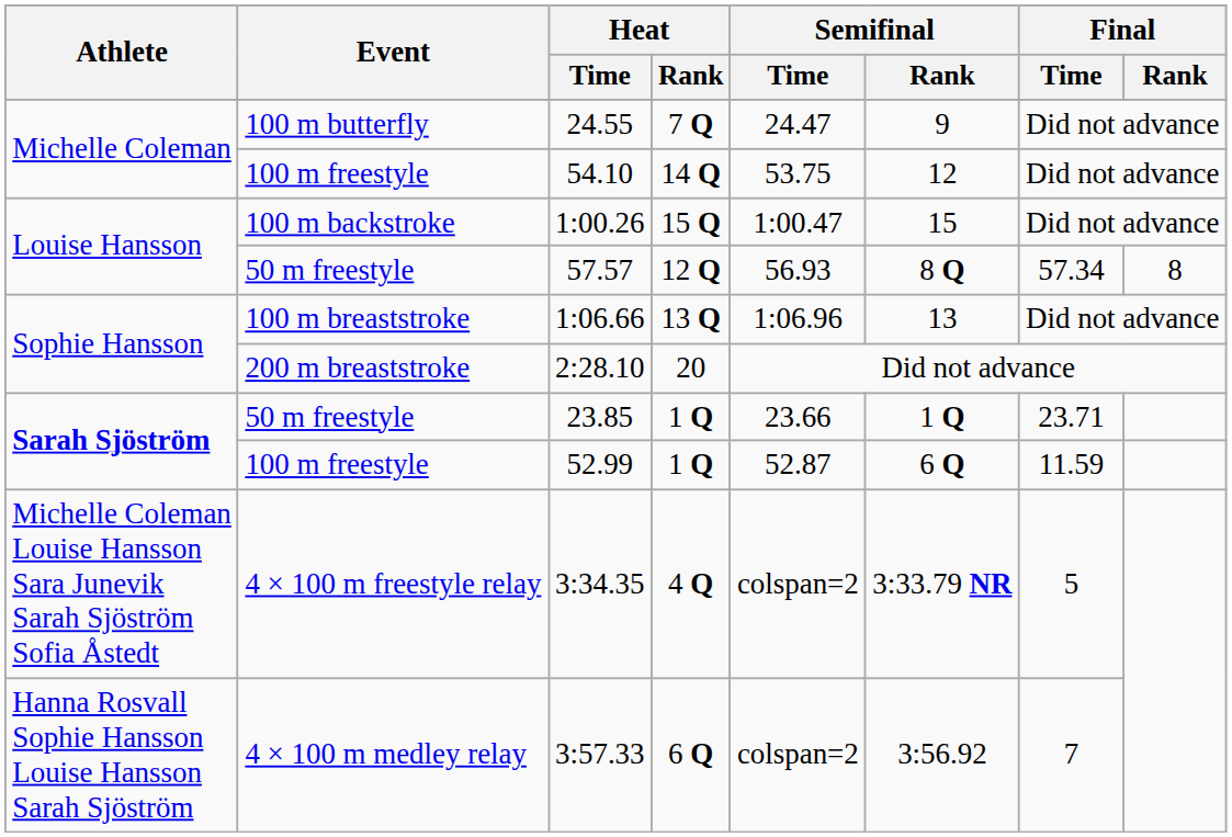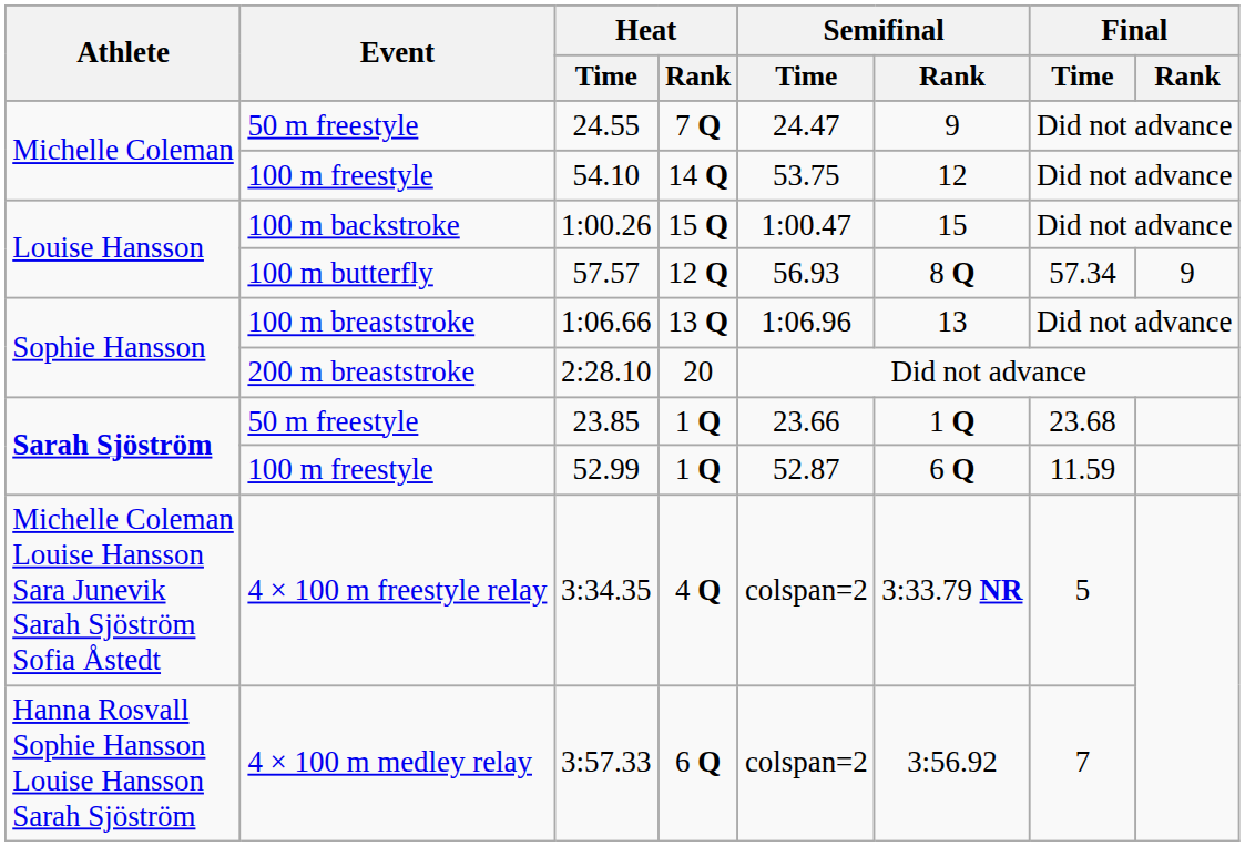24.55 | Event: 100 m butterfly -> 50 m freestyle
57.57 | Event: 50 m freestyle -> 100 m butterfly
57.57 | Final / Rank: 8 -> 9
23.85 | Final / Time: 23.71 -> 23.68
